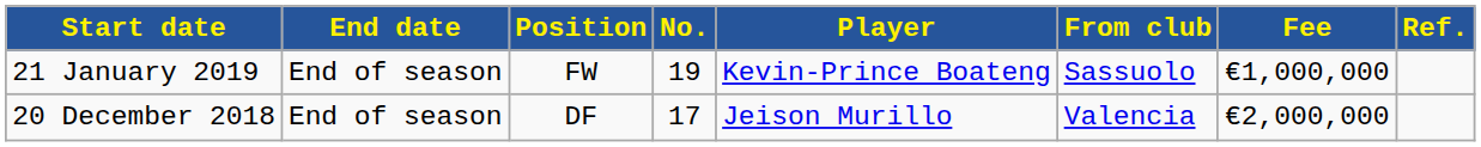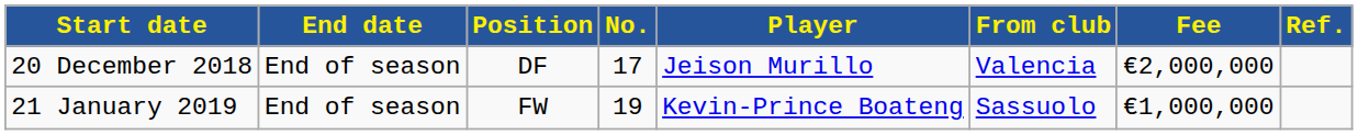rows swapped: 20 December 2018 <-> 21 January 2019
